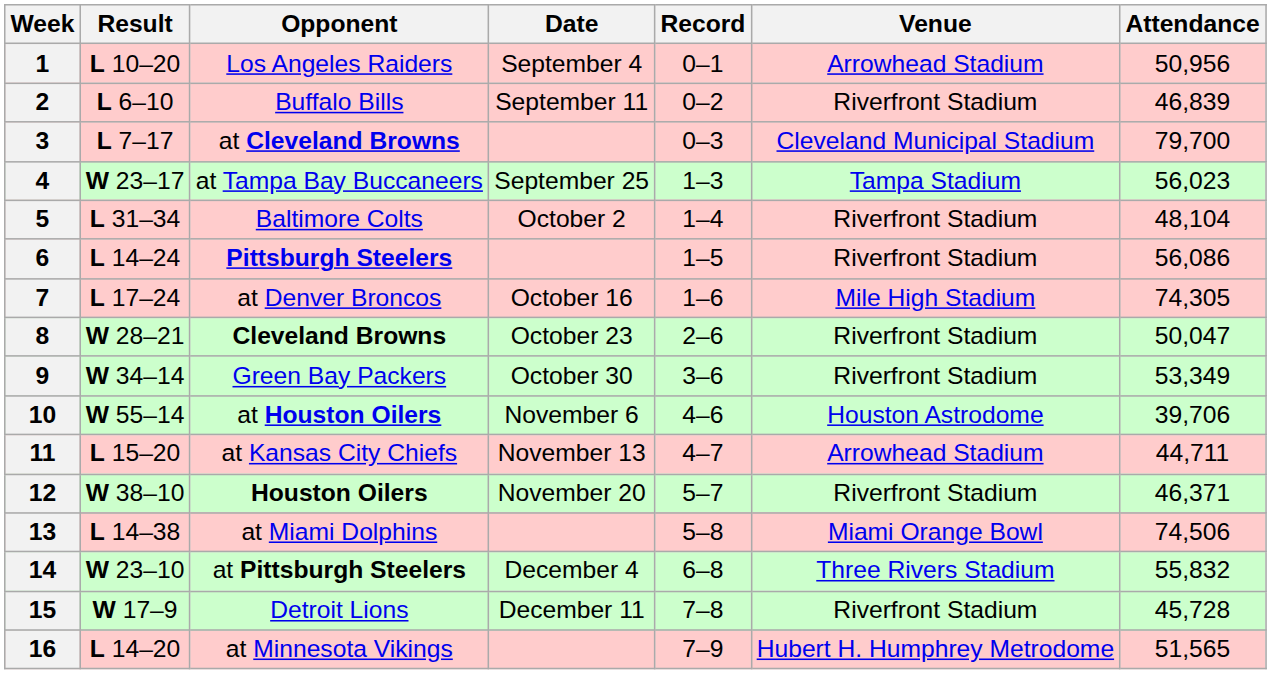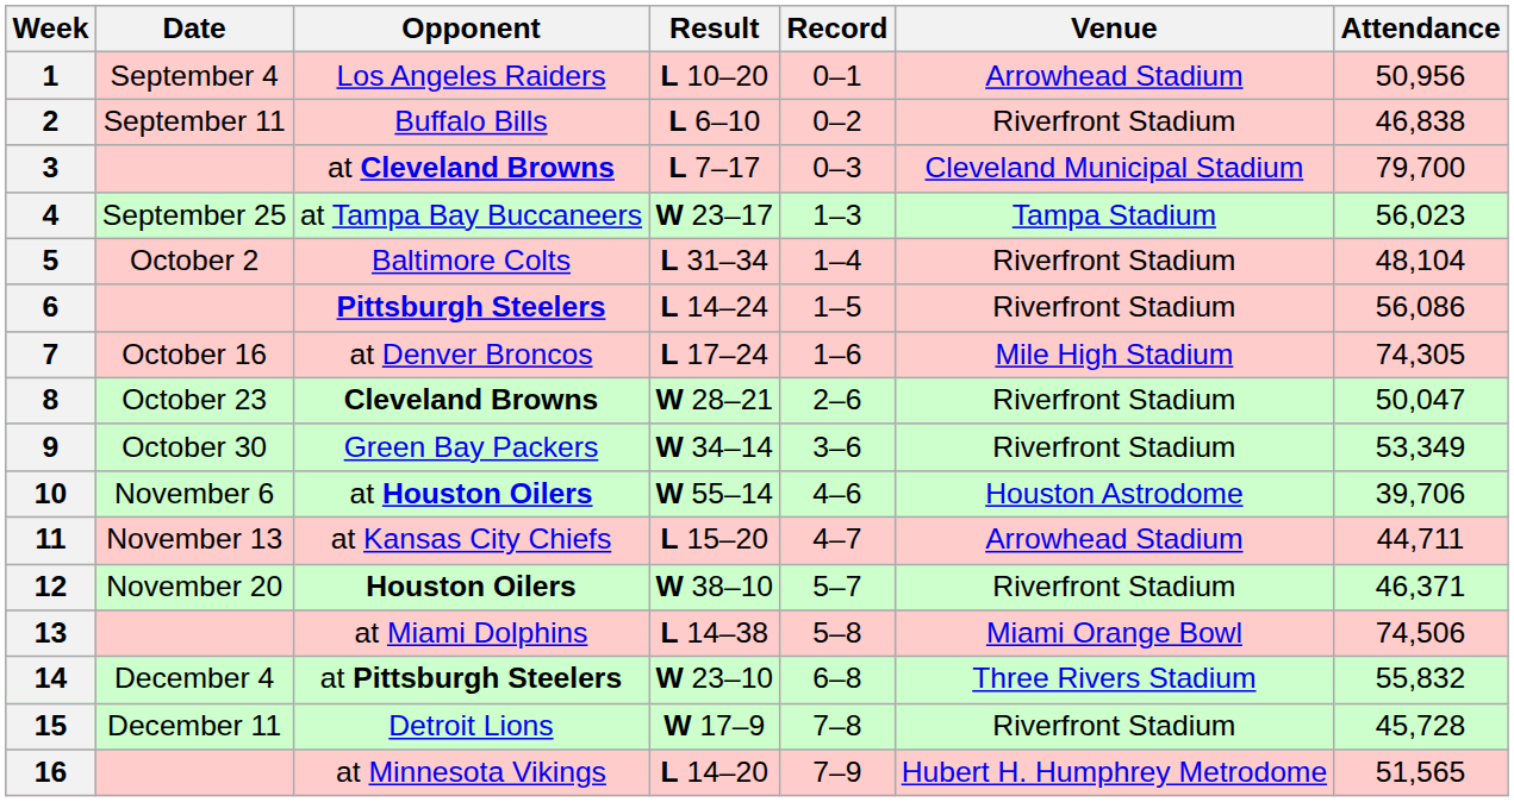columns swapped: Date <-> Result
2 | Attendance: 46,839 -> 46,838
